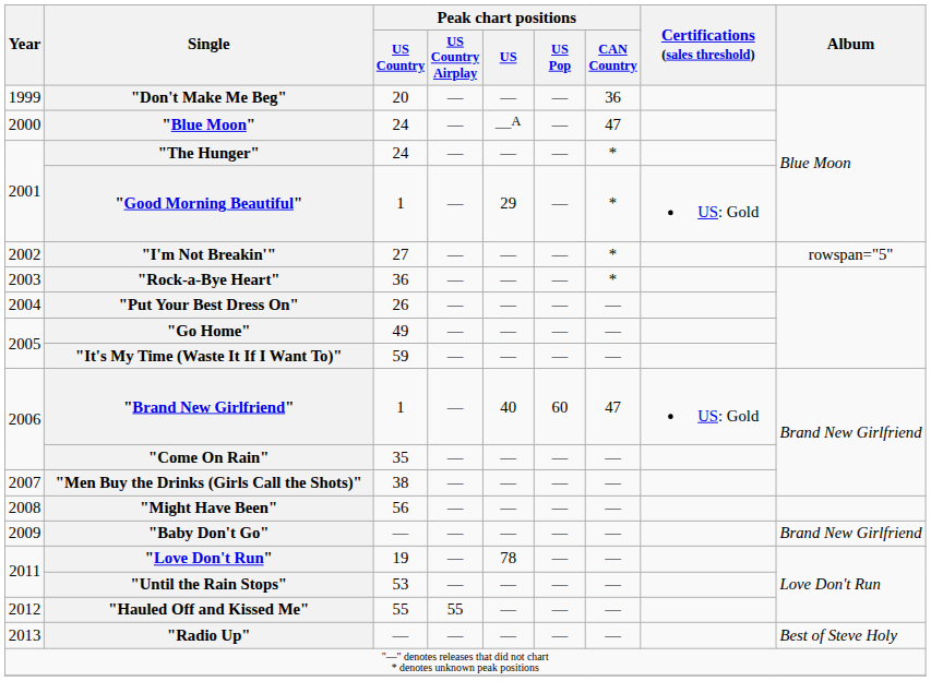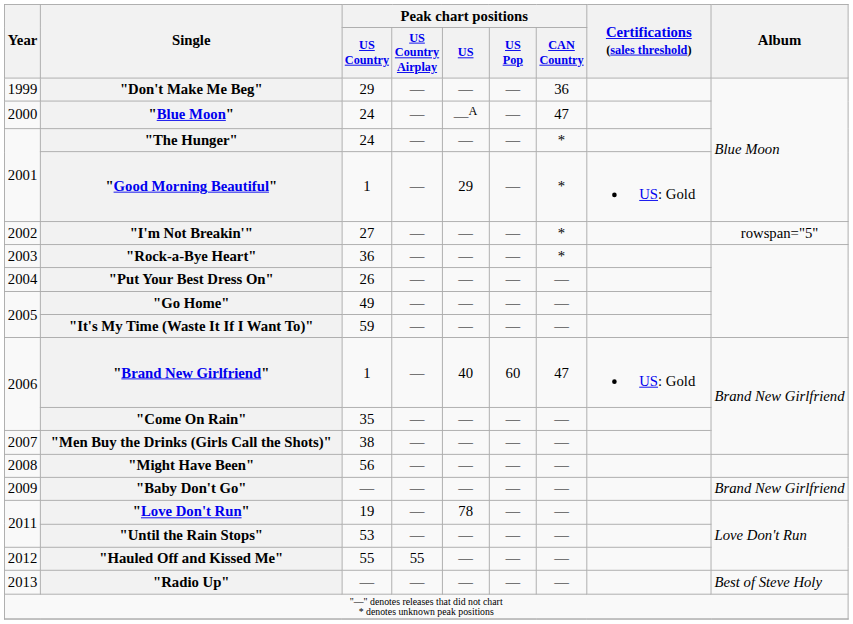"Don't Make Me Beg" | Peak chart positions / US Country: 20 -> 29
